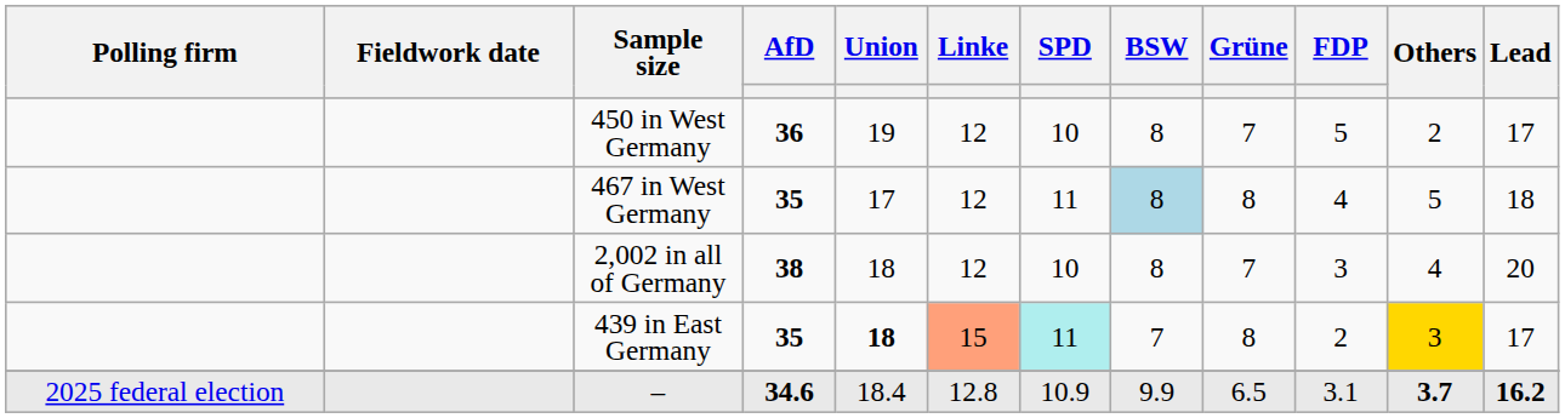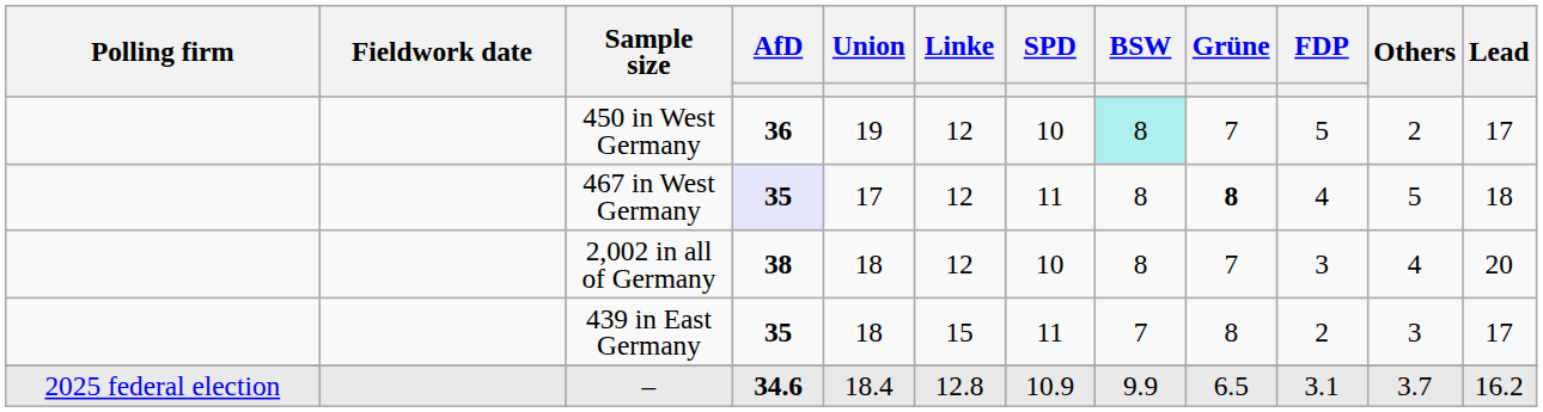450 in West Germany | BSW: no background -> paleturquoise background
467 in West Germany | AfD: no background -> lavender background
467 in West Germany | BSW: lightblue background -> no background
467 in West Germany | Grüne: normal -> bold
439 in East Germany | Union: bold -> normal
439 in East Germany | Linke: lightsalmon background -> no background
439 in East Germany | SPD: paleturquoise background -> no background
439 in East Germany | Others: gold background -> no background
– | Others: bold -> normal
– | Lead: bold -> normal
